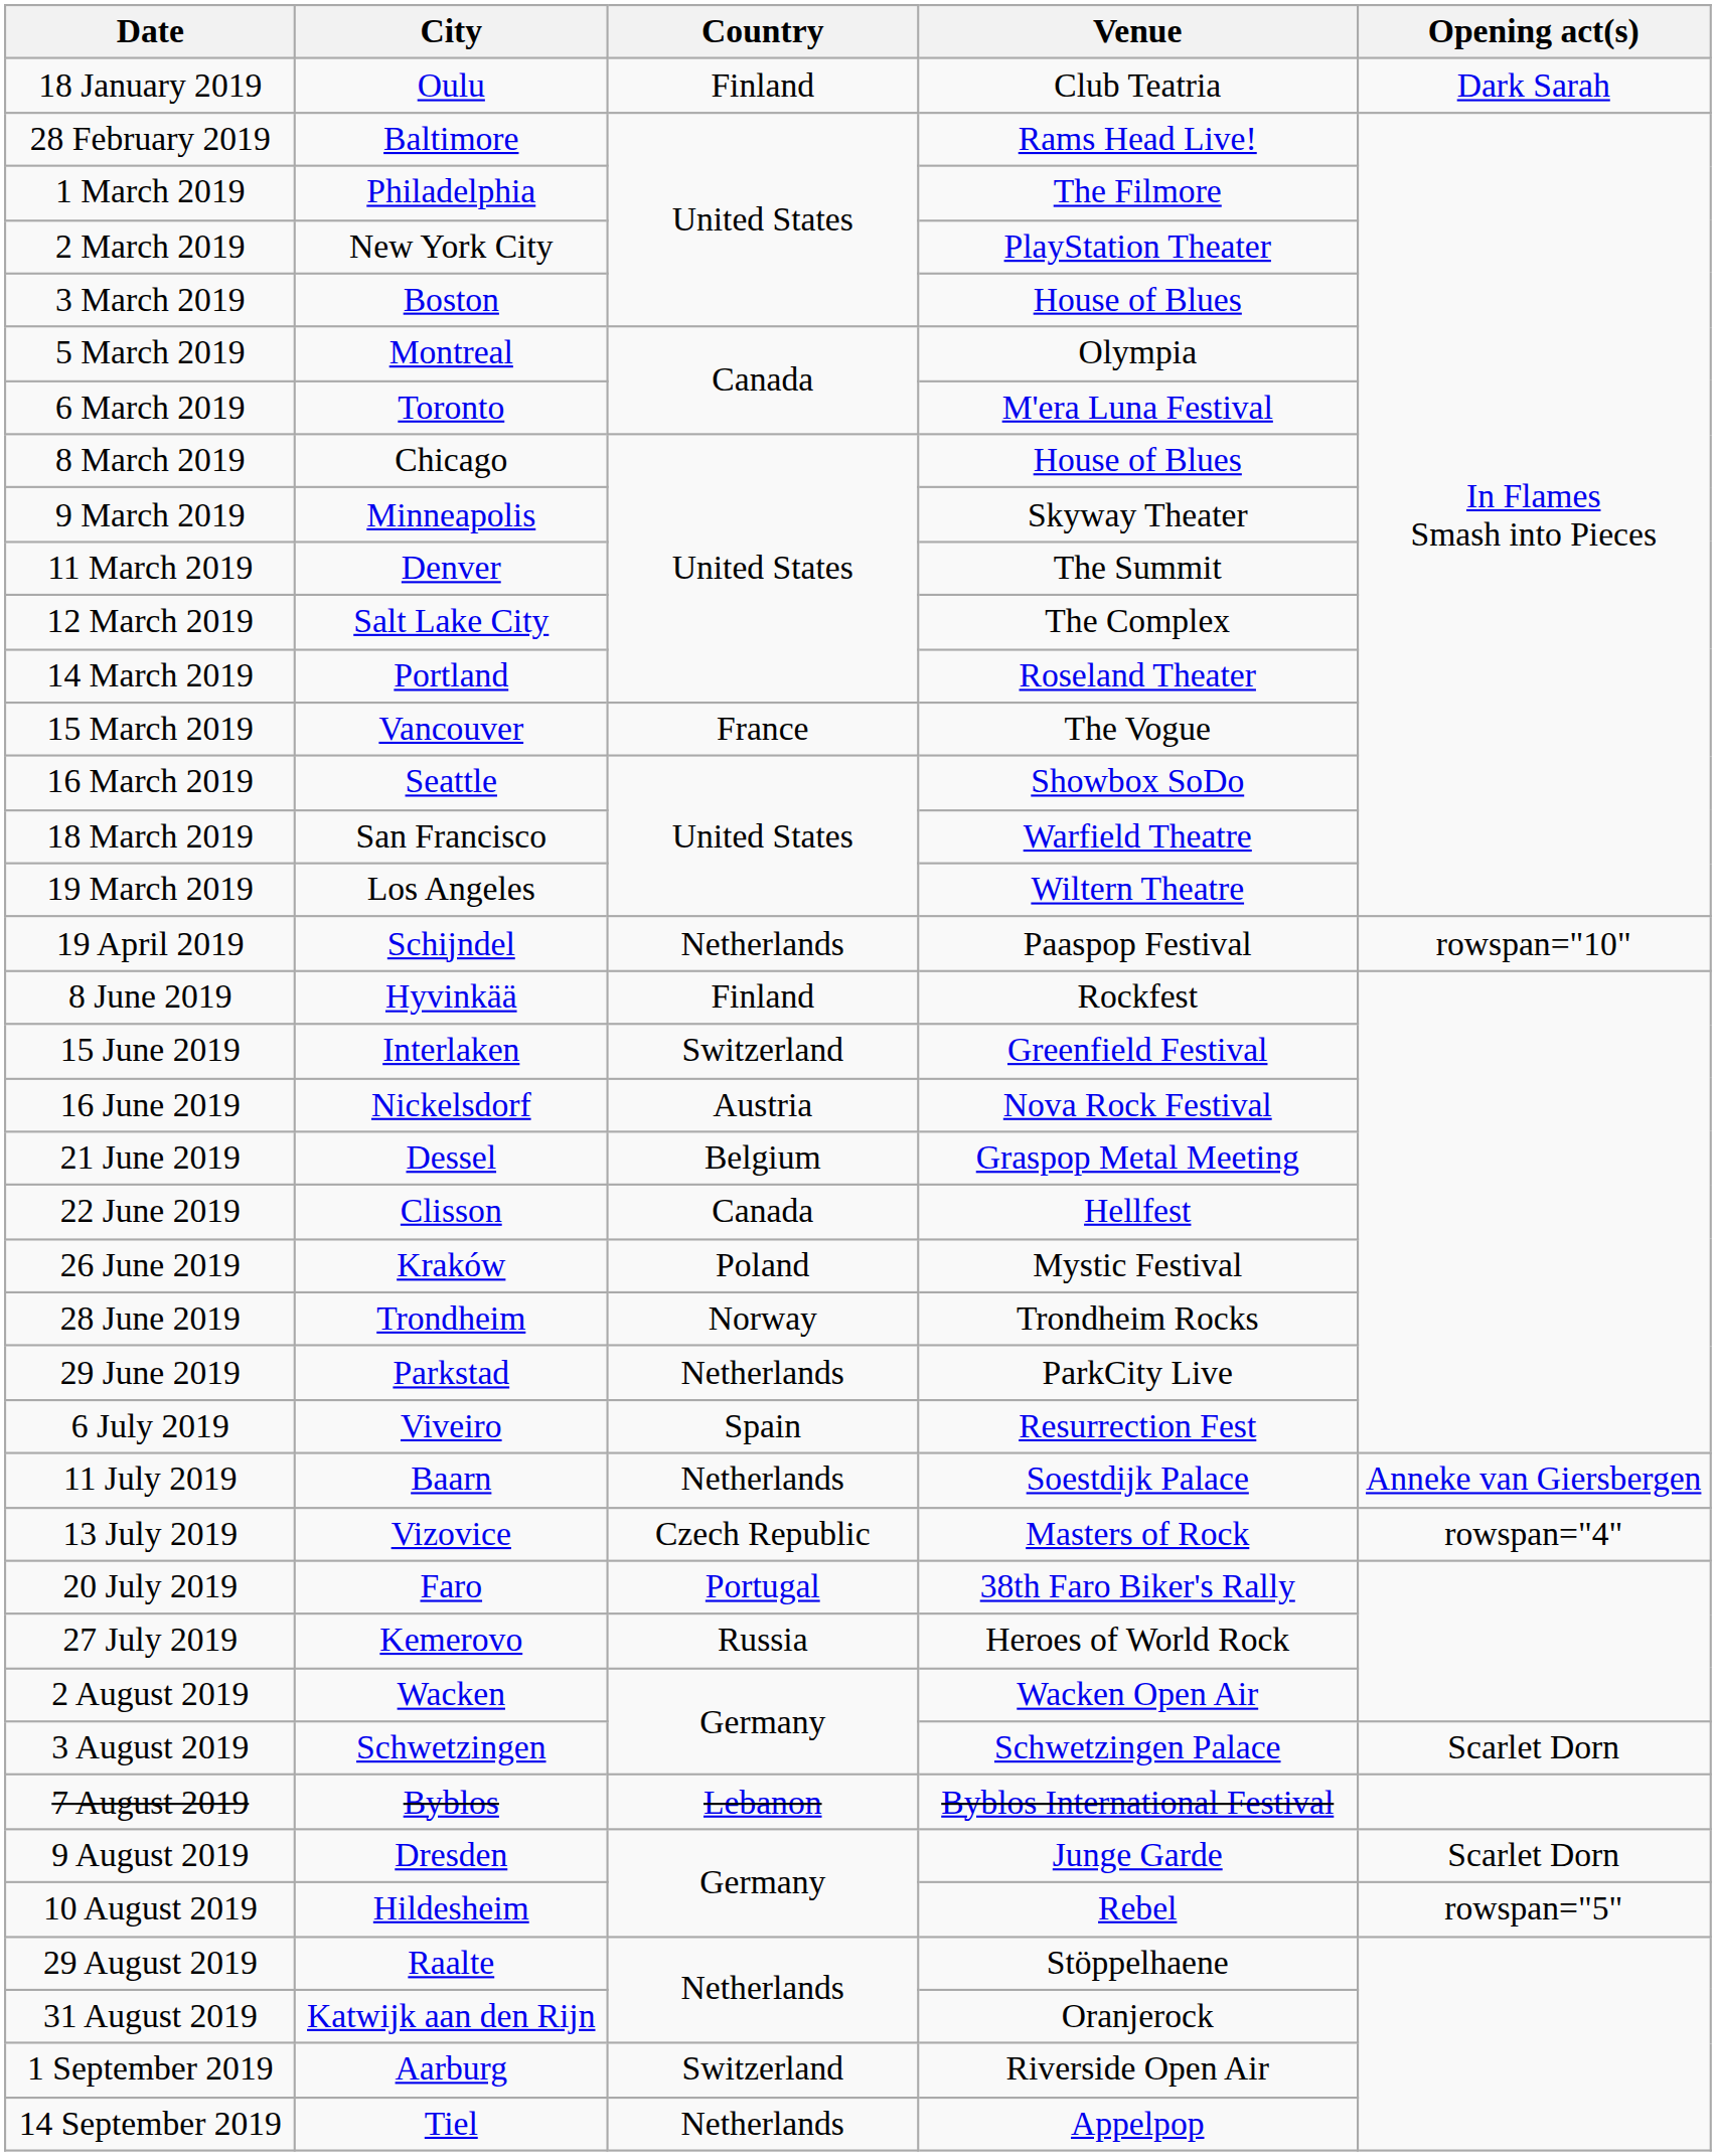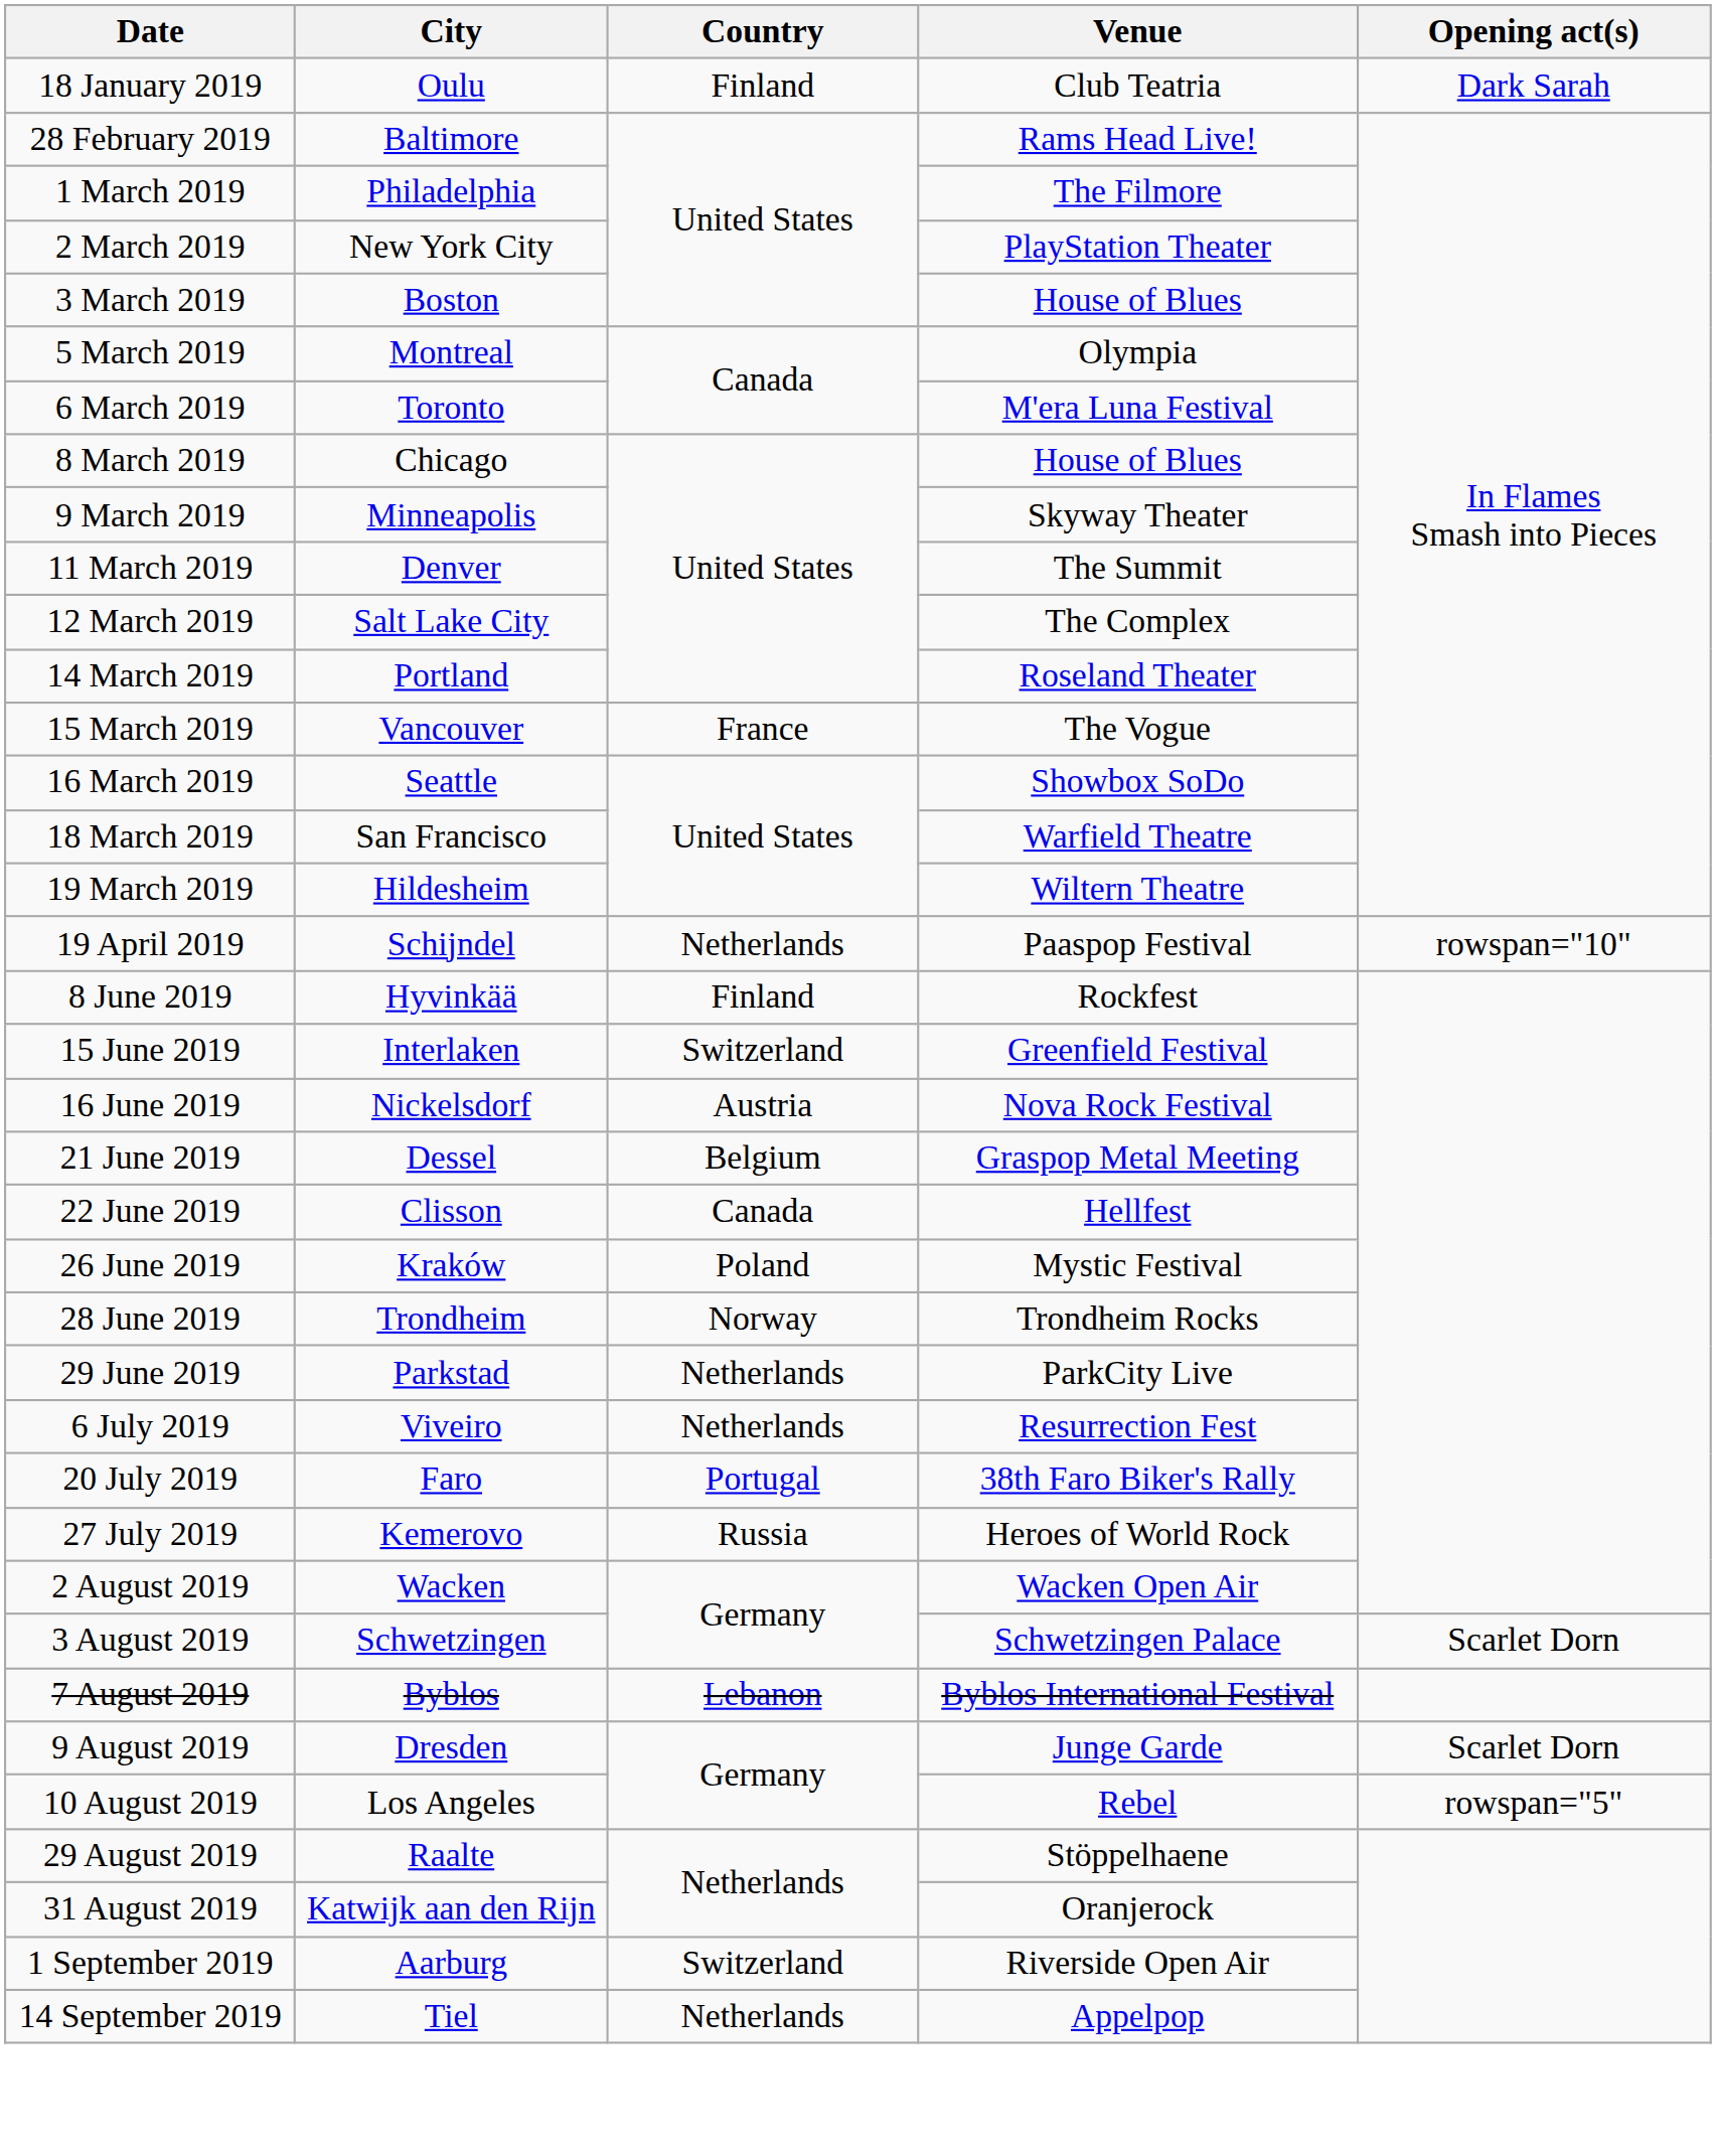19 March 2019 | City: Los Angeles -> Hildesheim
6 July 2019 | Country: Spain -> Netherlands
- row: 11 July 2019 | Baarn | Netherlands | Soestdijk Palace | Anneke van Giersbergen
- row: 13 July 2019 | Vizovice | Czech Republic | Masters of Rock | rowspan="4"
10 August 2019 | City: Hildesheim -> Los Angeles
